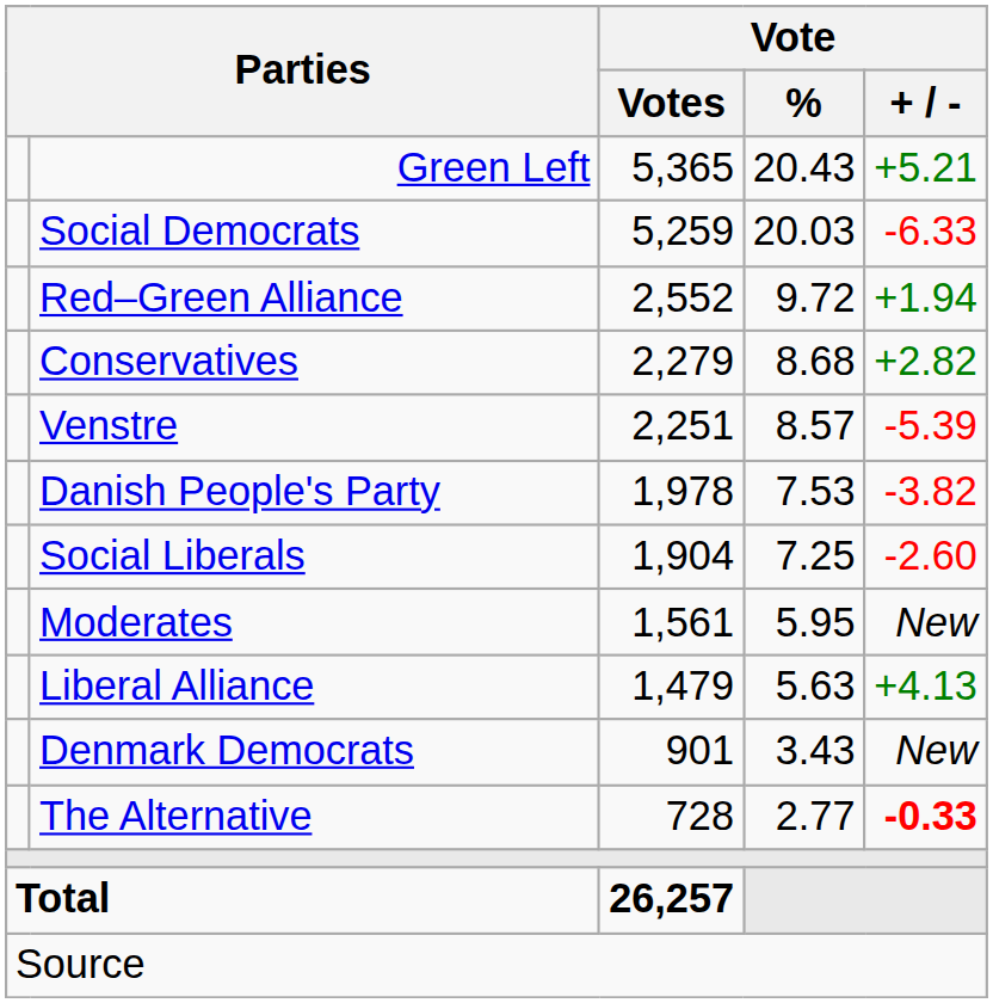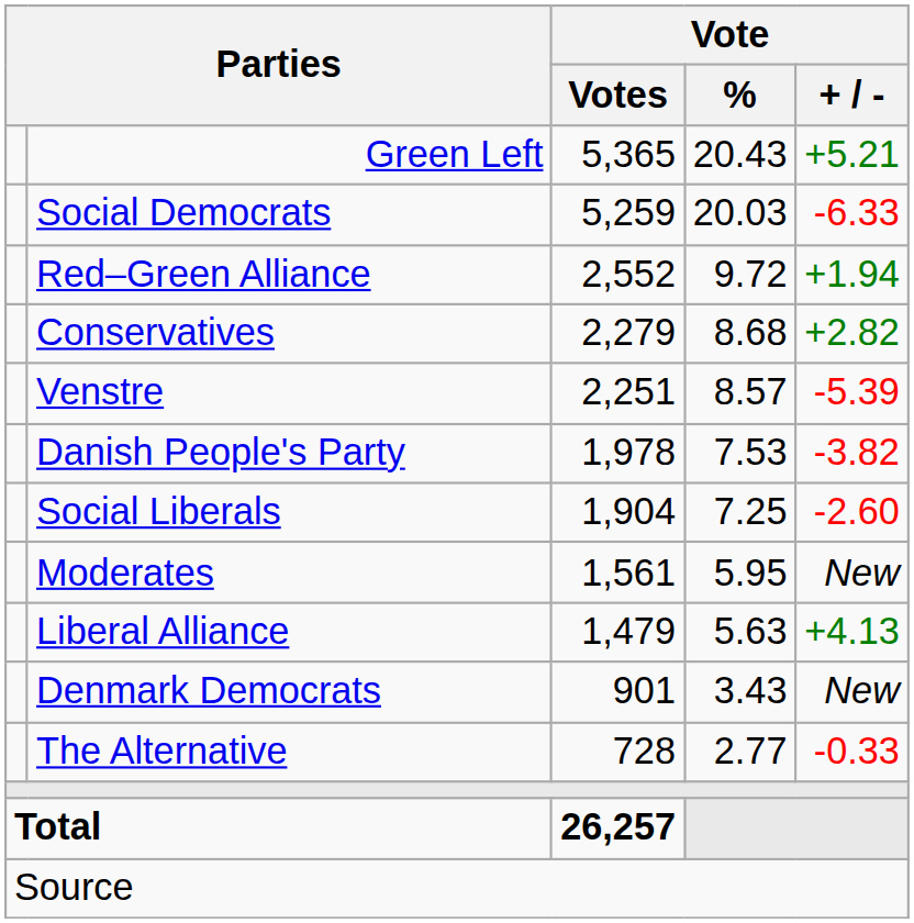The Alternative | Vote / + / -: bold -> normal
